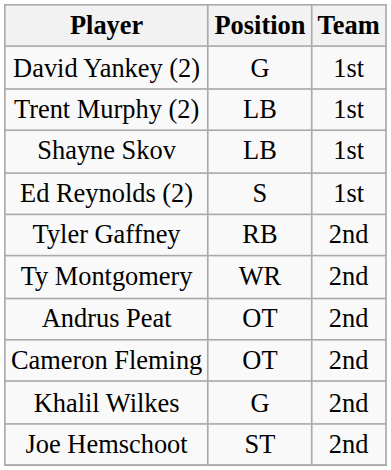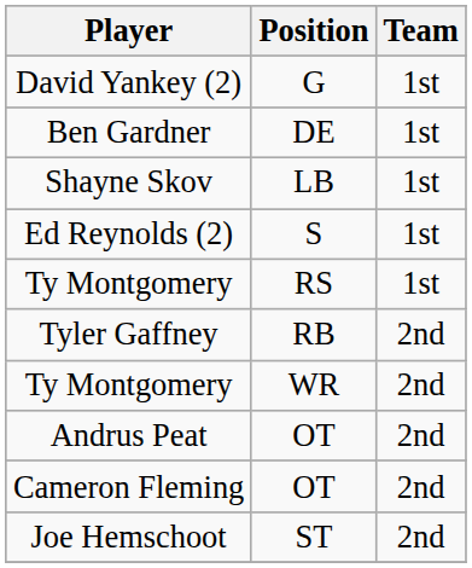+ row: Ben Gardner | DE | 1st
- row: Trent Murphy (2) | LB | 1st
+ row: Ty Montgomery | RS | 1st
- row: Khalil Wilkes | G | 2nd
